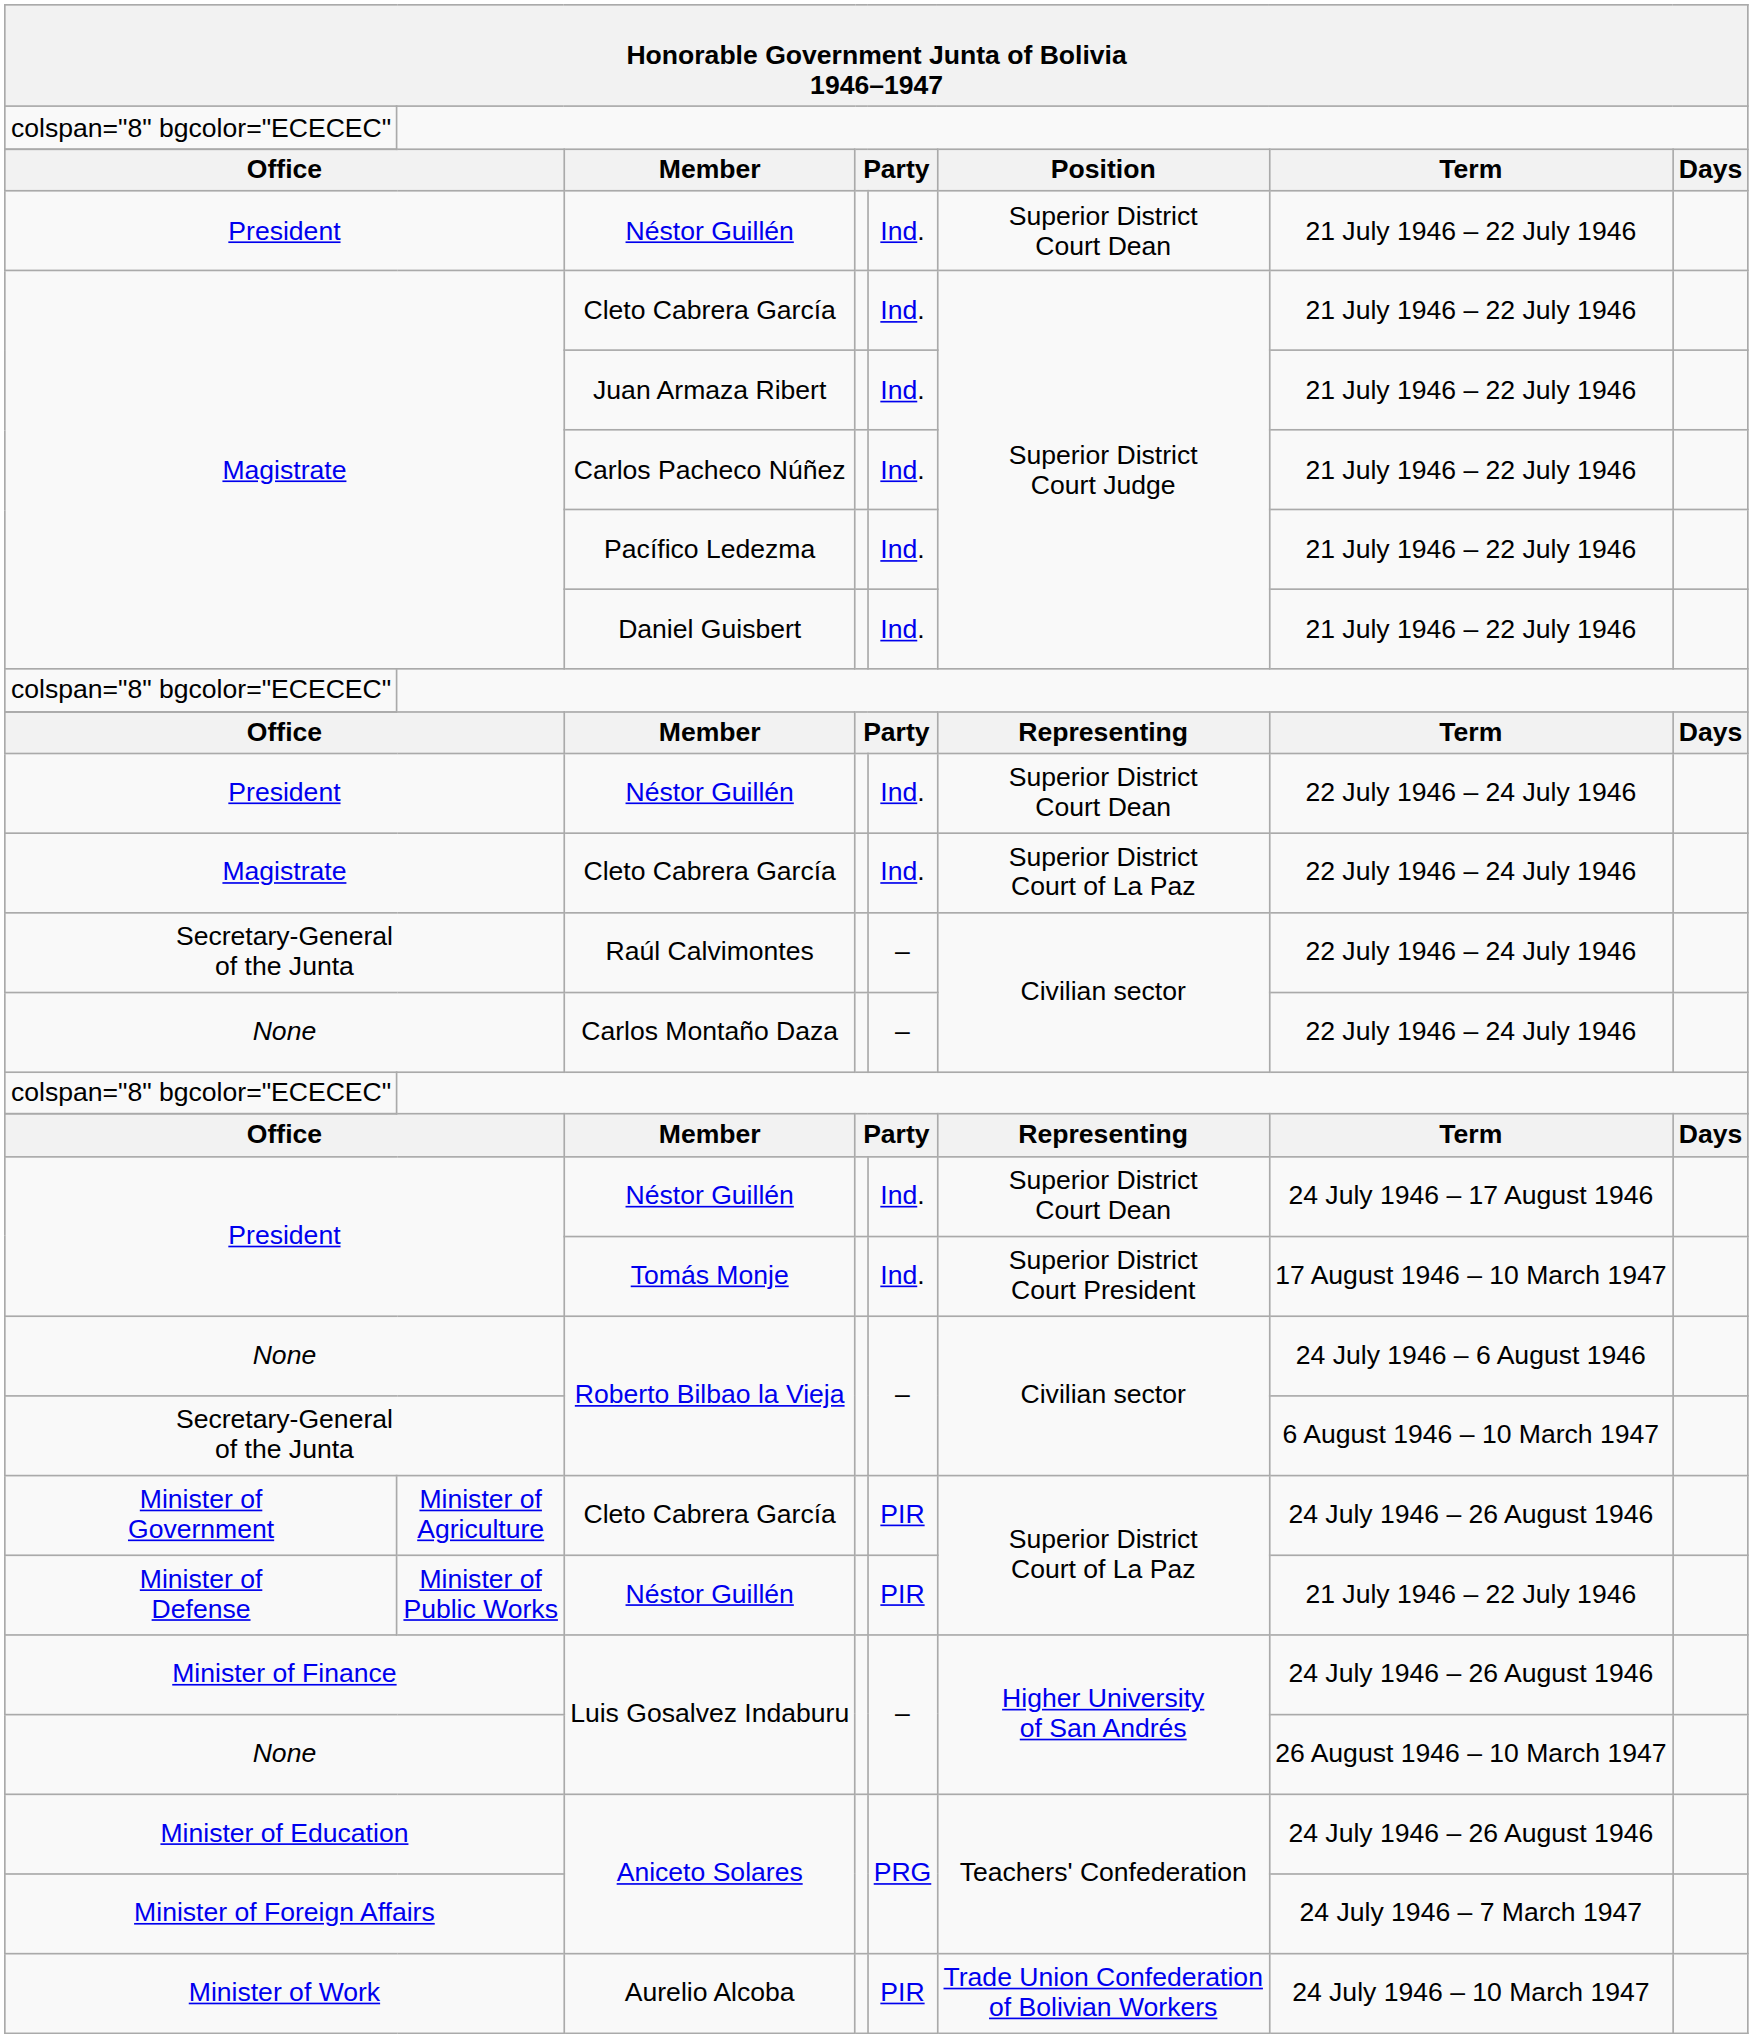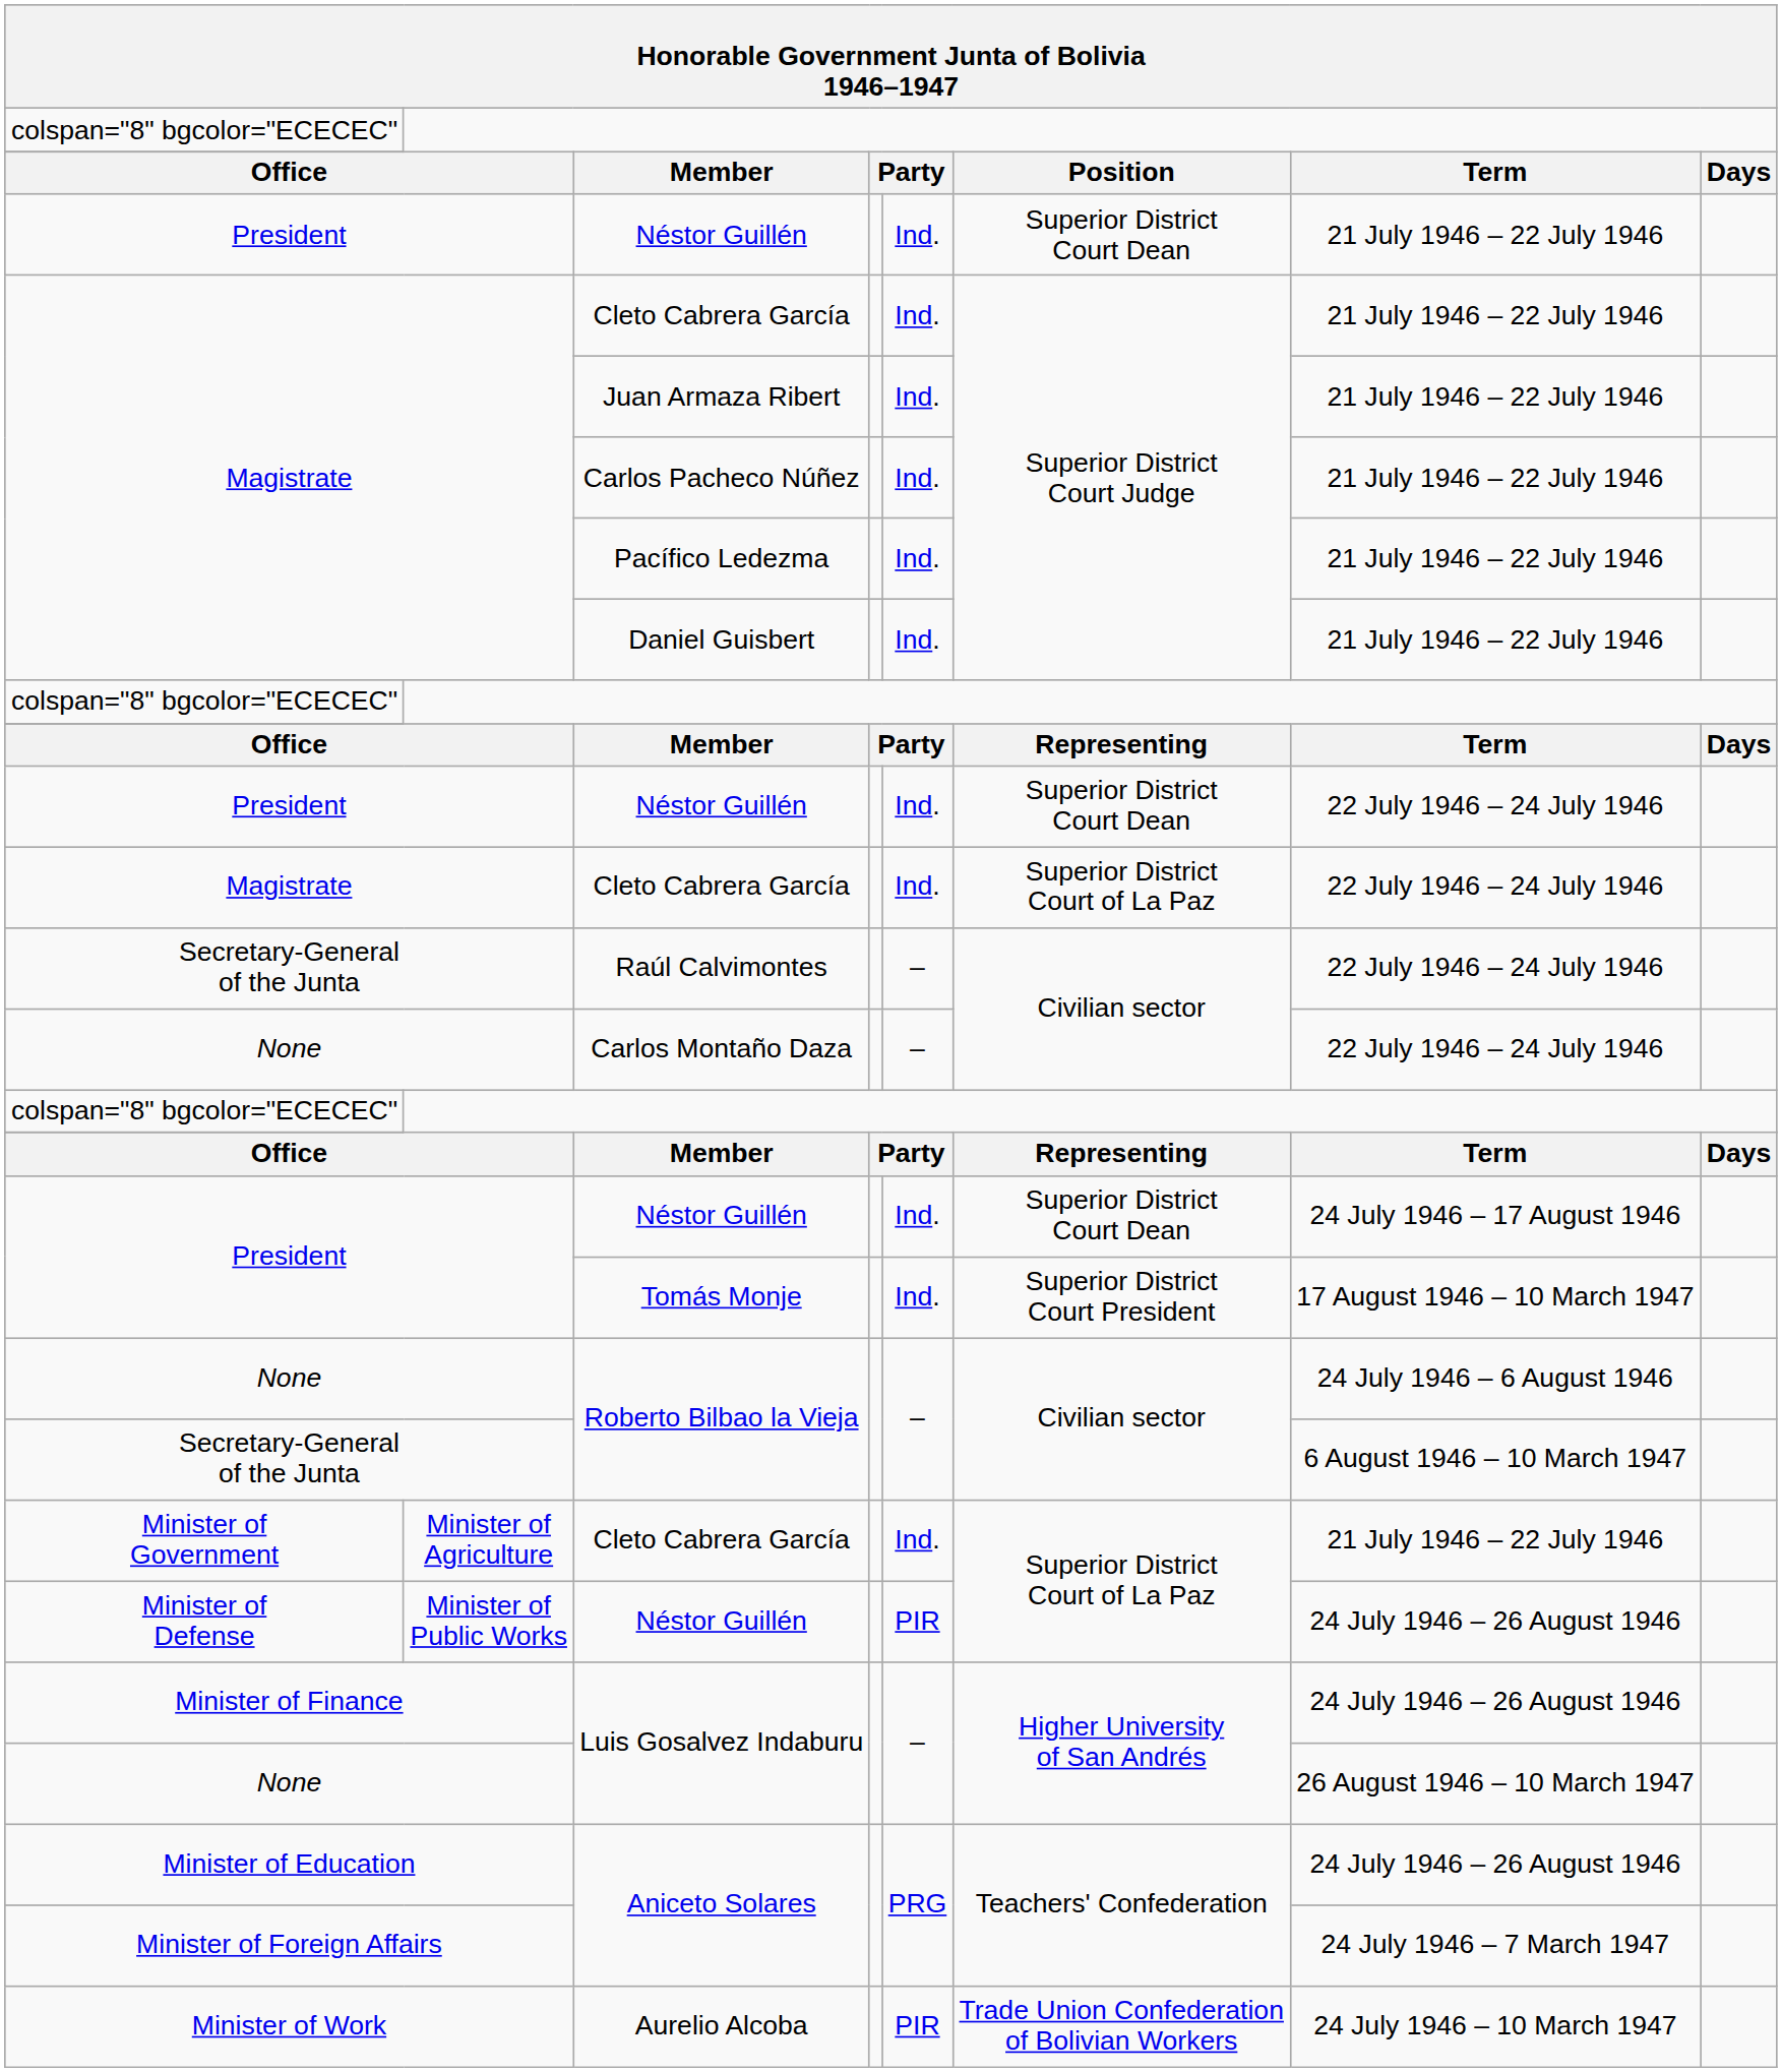Minister of Government / Cleto Cabrera García | column 5: PIR -> Ind.
Minister of Government / Cleto Cabrera García | column 7: 24 July 1946 – 26 August 1946 -> 21 July 1946 – 22 July 1946
Minister of Defense / Néstor Guillén | column 7: 21 July 1946 – 22 July 1946 -> 24 July 1946 – 26 August 1946
